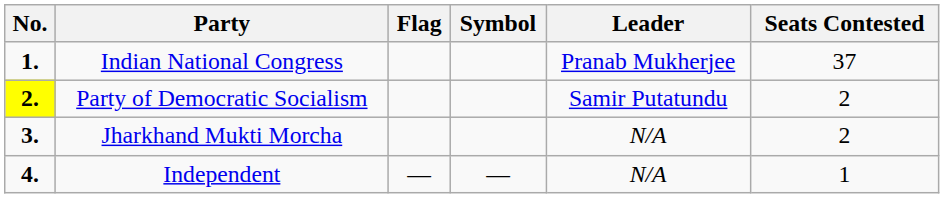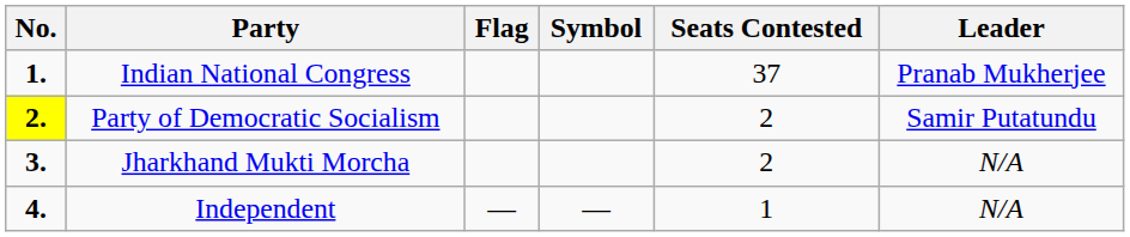columns swapped: Leader <-> Seats Contested
